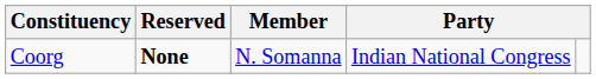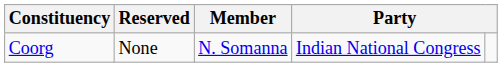Coorg | Reserved: bold -> normal
